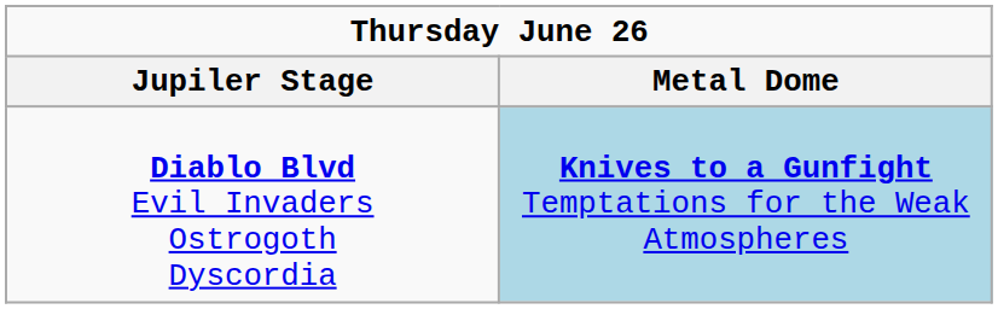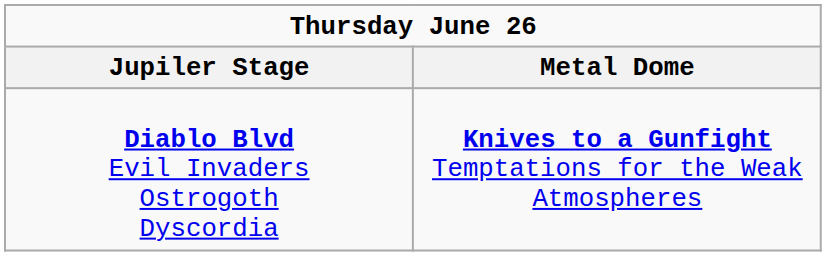Diablo Blvd Evil Invaders Ostrogoth Dyscordia | Metal Dome: lightblue background -> no background
